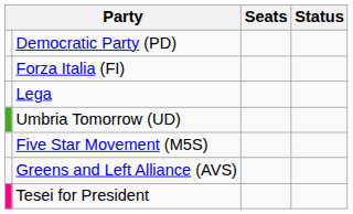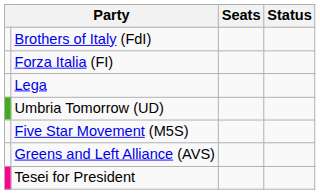- row: Democratic Party (PD)
+ row: Brothers of Italy (FdI)
